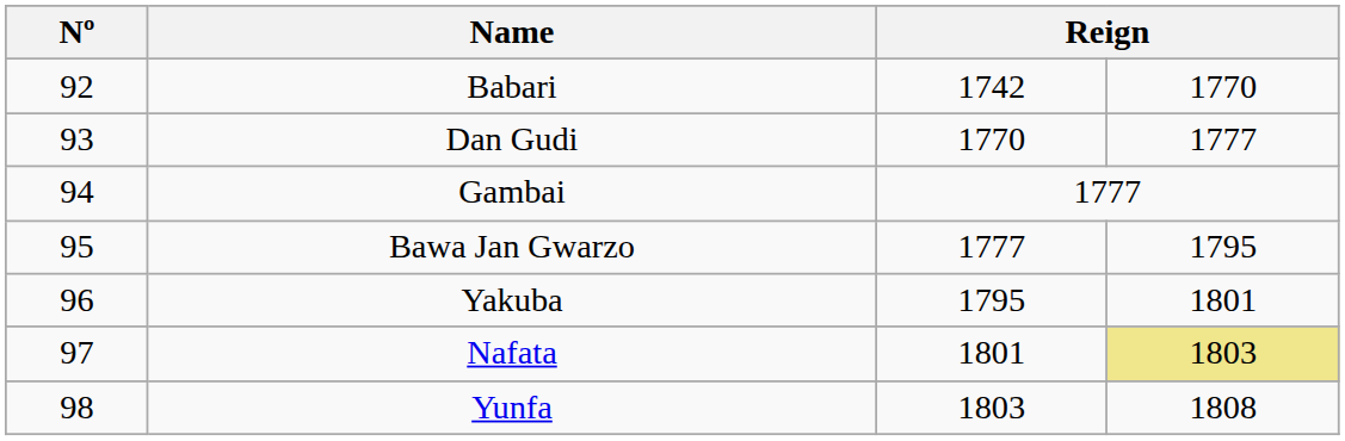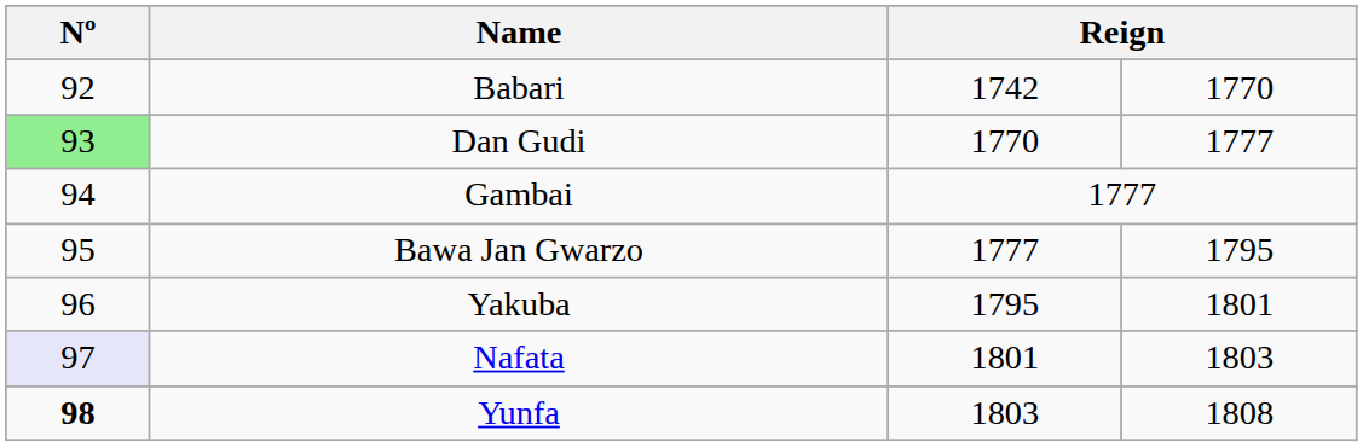Dan Gudi | Nº: no background -> lightgreen background
Nafata | Nº: no background -> lavender background
Nafata | column 4: khaki background -> no background
Yunfa | Nº: normal -> bold
